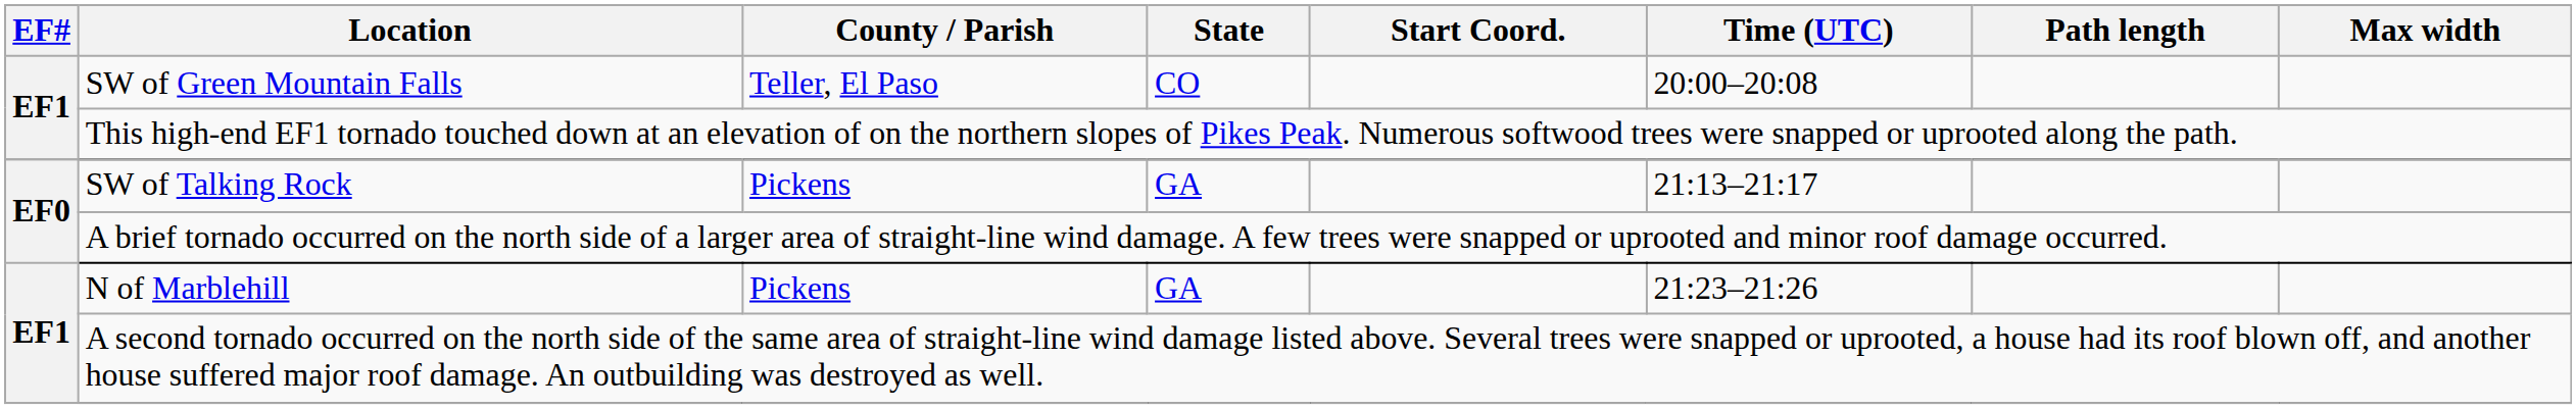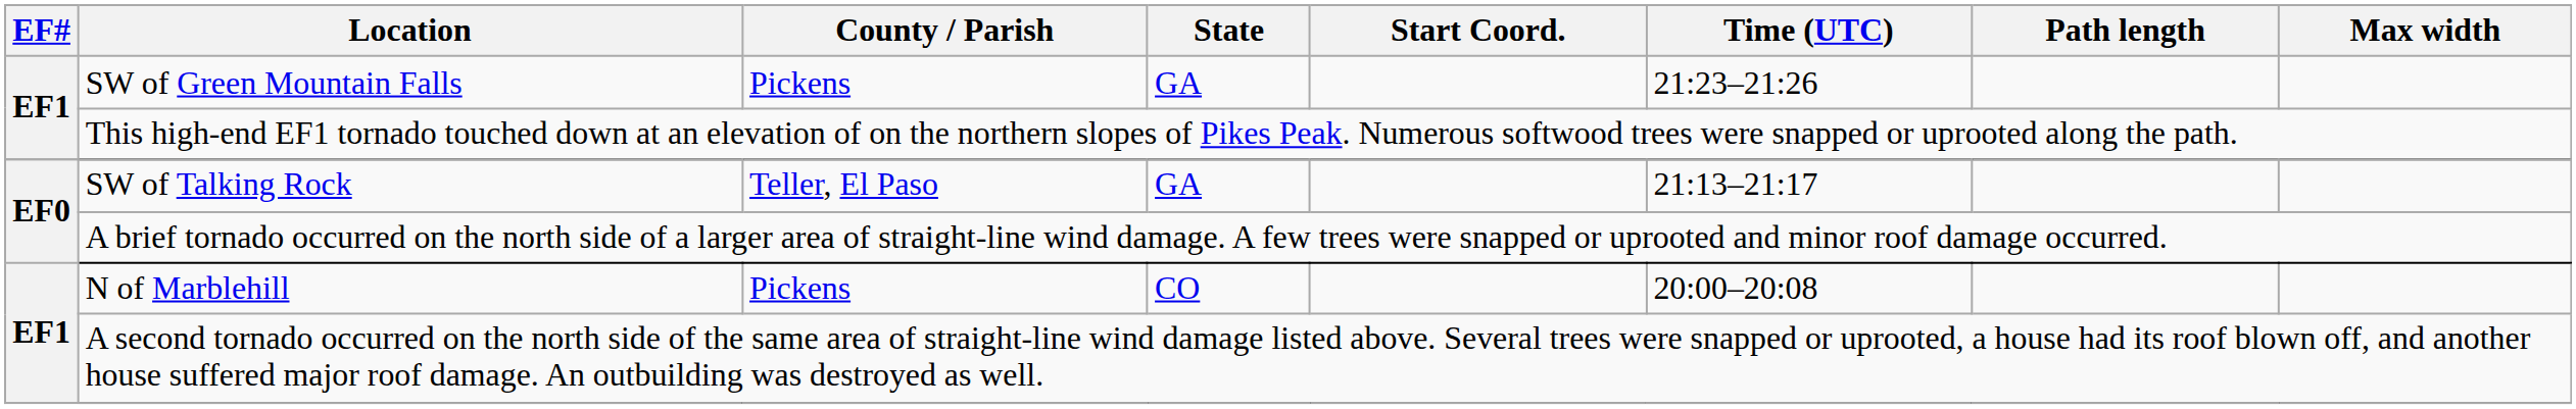SW of Green Mountain Falls | County / Parish: Teller, El Paso -> Pickens
SW of Green Mountain Falls | State: CO -> GA
SW of Green Mountain Falls | Time (UTC): 20:00–20:08 -> 21:23–21:26
SW of Talking Rock | County / Parish: Pickens -> Teller, El Paso
N of Marblehill | State: GA -> CO
N of Marblehill | Time (UTC): 21:23–21:26 -> 20:00–20:08
